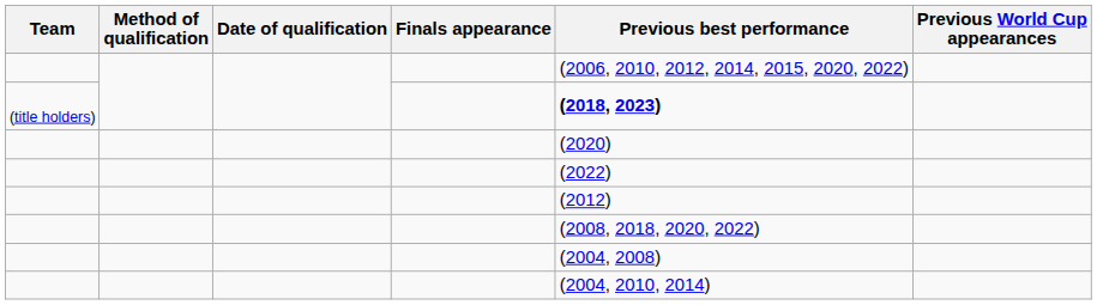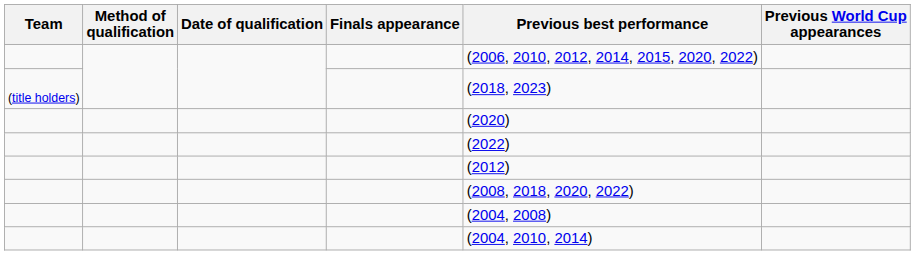(title holders) | Previous best performance: bold -> normal
